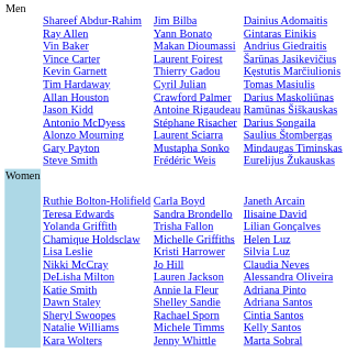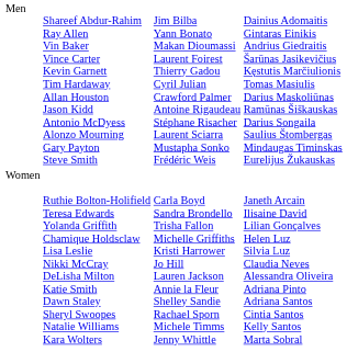Women | column 1: lightblue background -> no background
